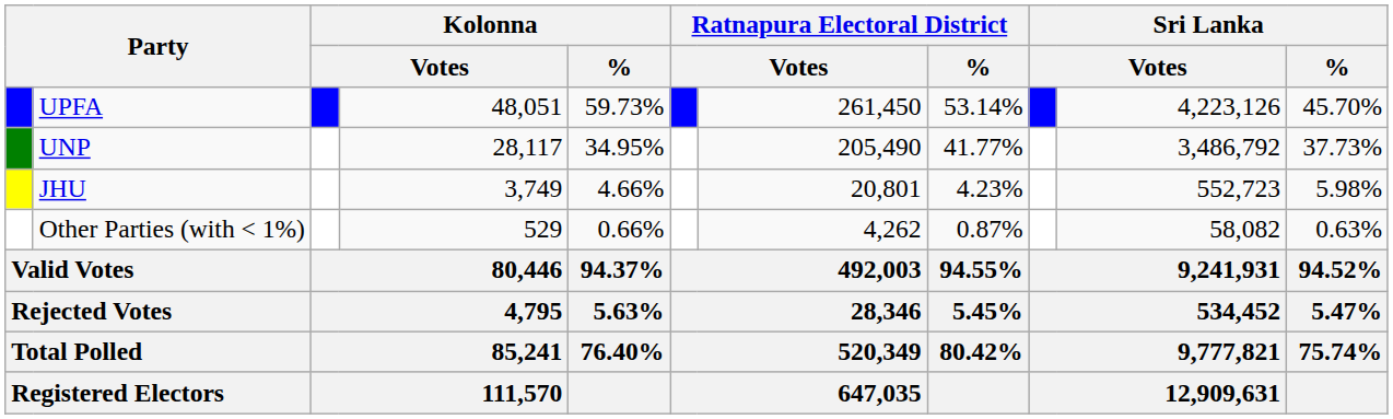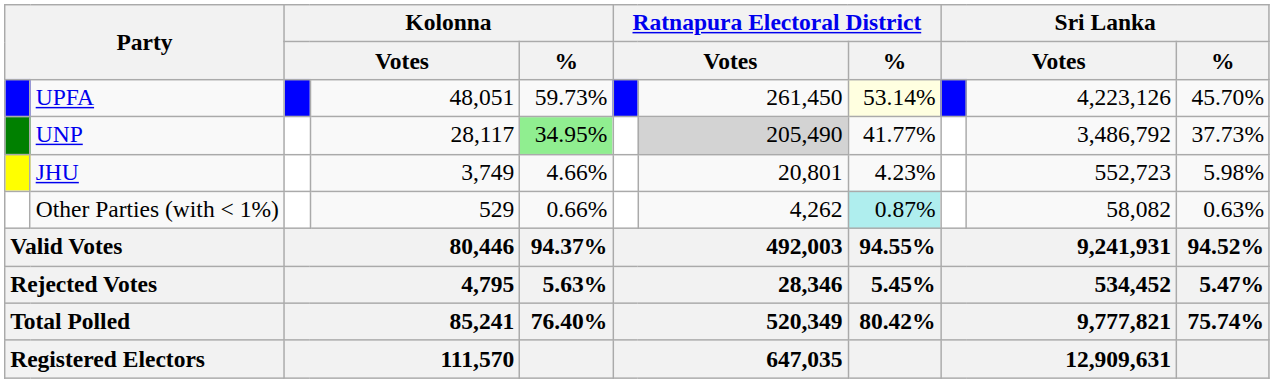UPFA | Ratnapura Electoral District / %: no background -> lightyellow background
UNP | Kolonna / %: no background -> lightgreen background
UNP | column 7: no background -> lightgrey background
Other Parties (with < 1%) | Ratnapura Electoral District / %: no background -> paleturquoise background
